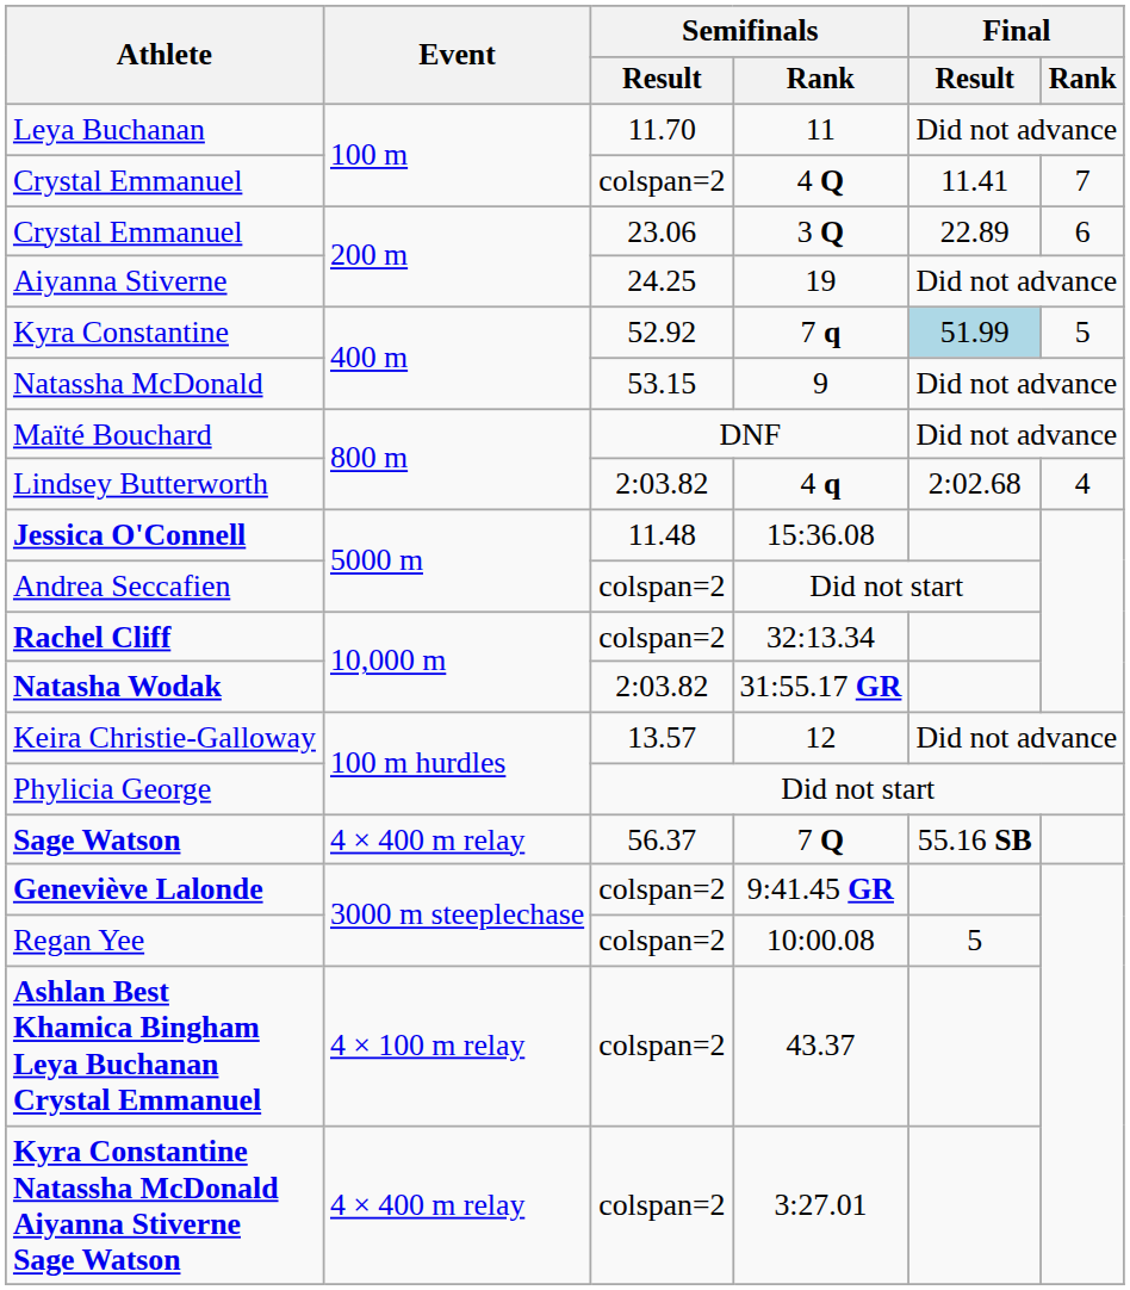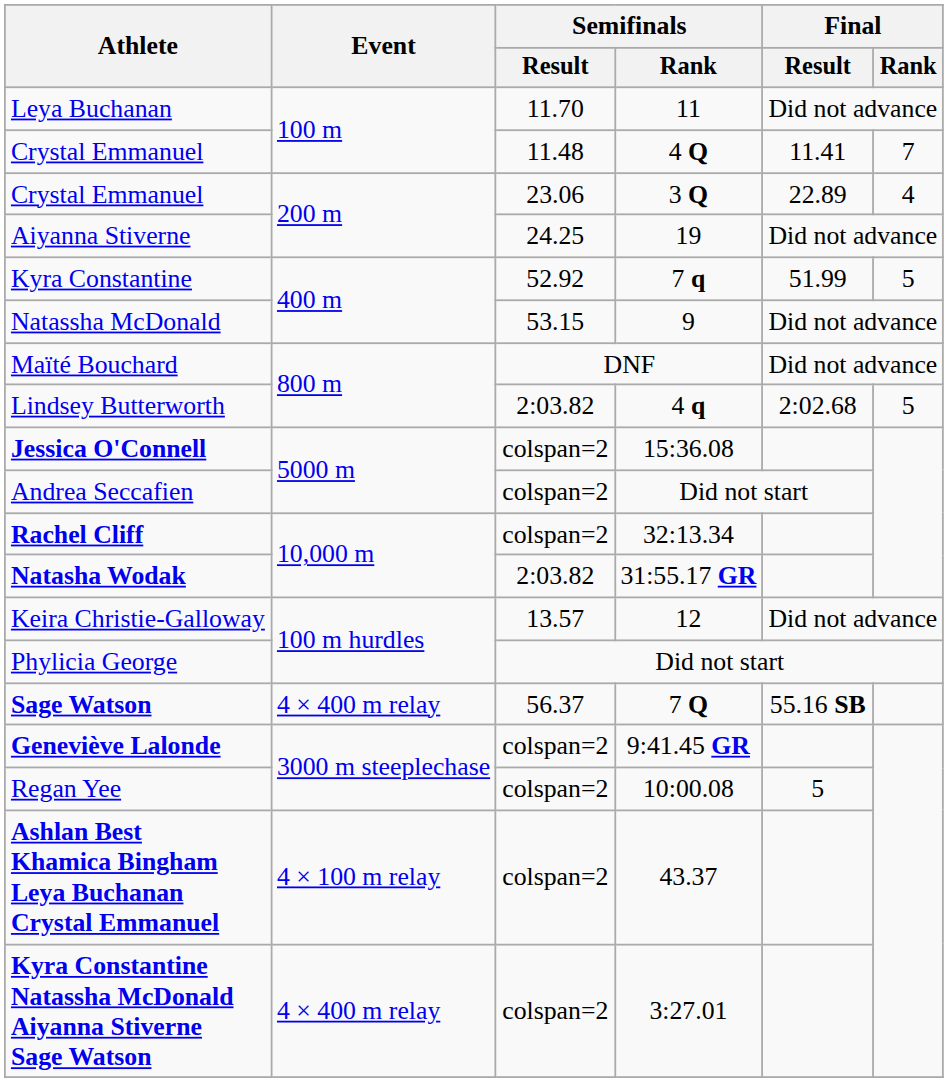Crystal Emmanuel / 4 Q | Semifinals / Result: colspan=2 -> 11.48
Crystal Emmanuel / 3 Q | Final / Rank: 6 -> 4
Kyra Constantine | Final / Result: lightblue background -> no background
Lindsey Butterworth | Final / Rank: 4 -> 5
Jessica O'Connell | Semifinals / Result: 11.48 -> colspan=2
